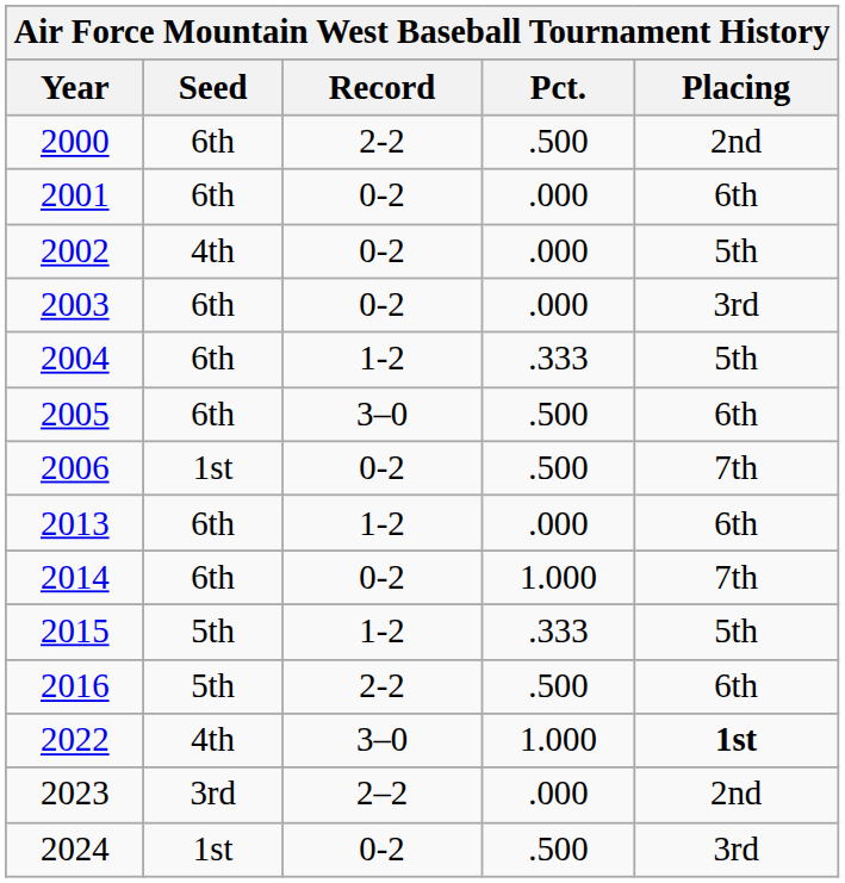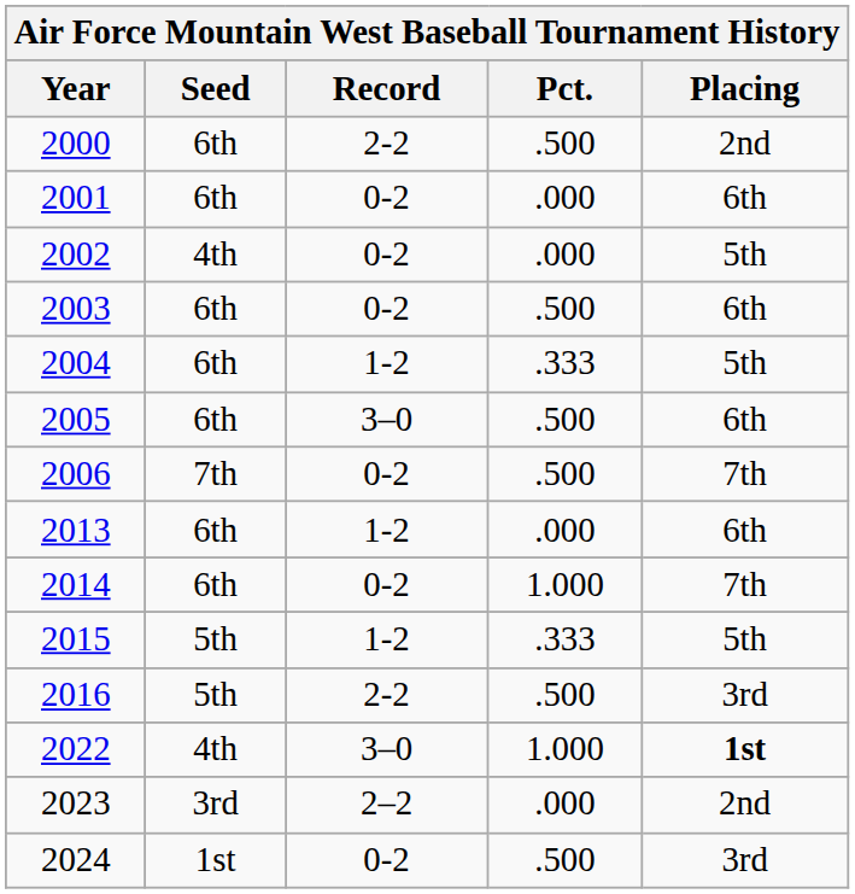2003 | Pct.: .000 -> .500
2003 | Placing: 3rd -> 6th
2006 | Seed: 1st -> 7th
2016 | Placing: 6th -> 3rd
